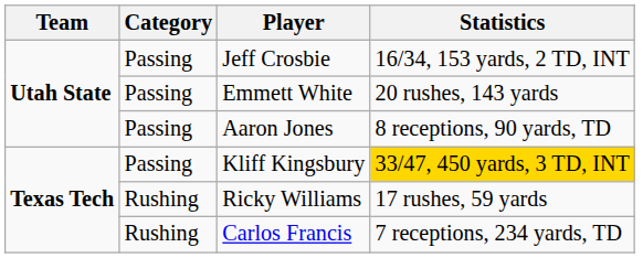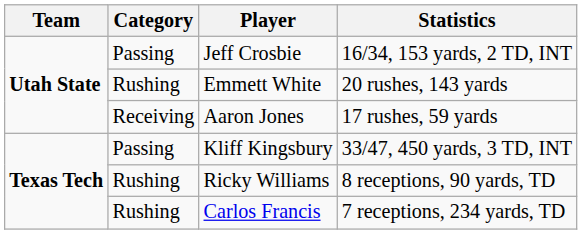Emmett White | Category: Passing -> Rushing
Aaron Jones | Category: Passing -> Receiving
Aaron Jones | Statistics: 8 receptions, 90 yards, TD -> 17 rushes, 59 yards
Kliff Kingsbury | Statistics: gold background -> no background
Ricky Williams | Statistics: 17 rushes, 59 yards -> 8 receptions, 90 yards, TD
